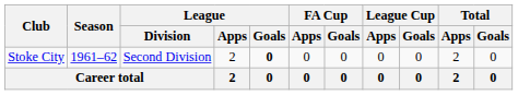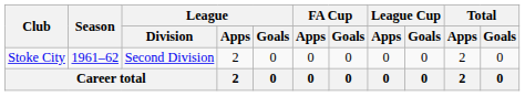Stoke City | League / Goals: bold -> normal
